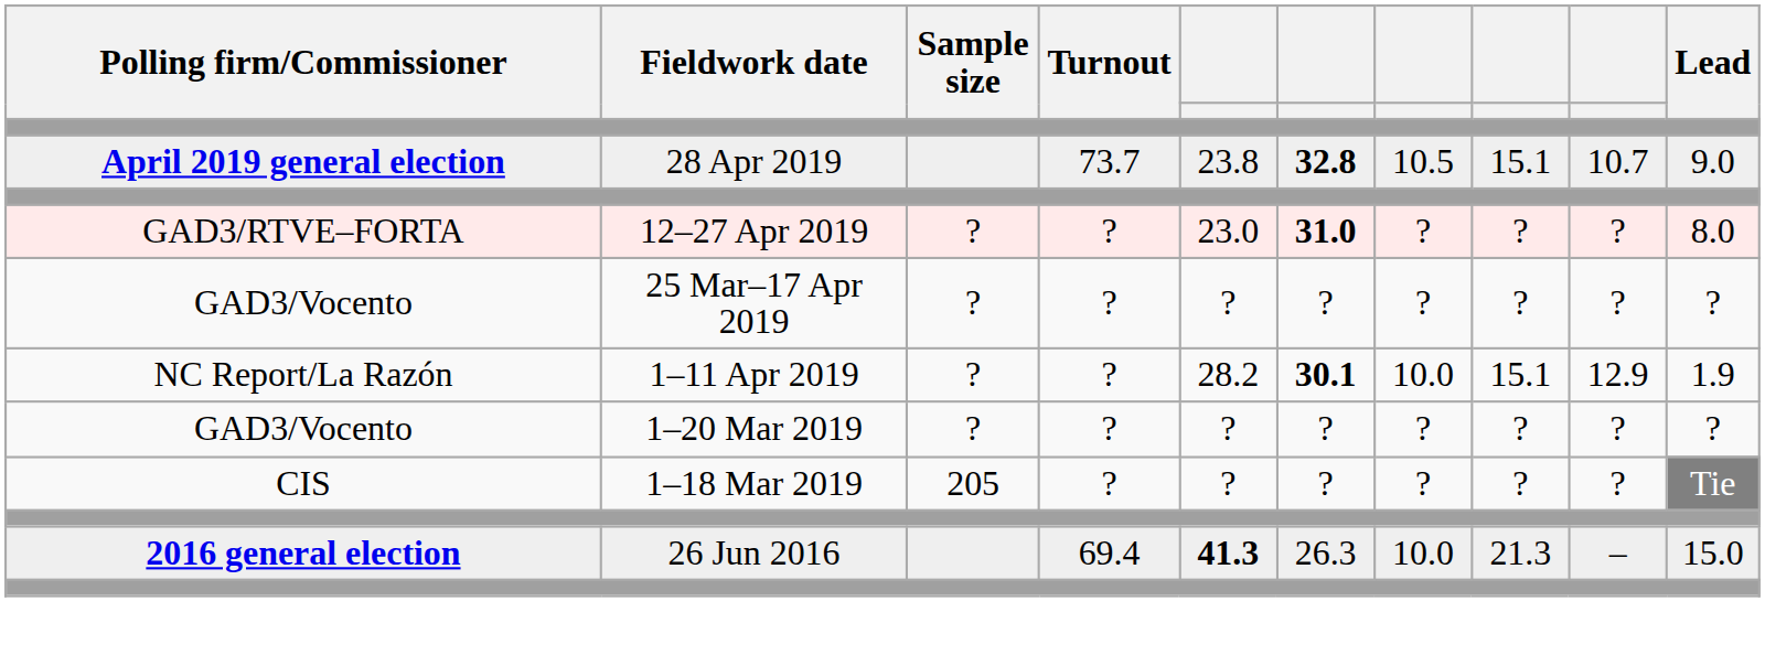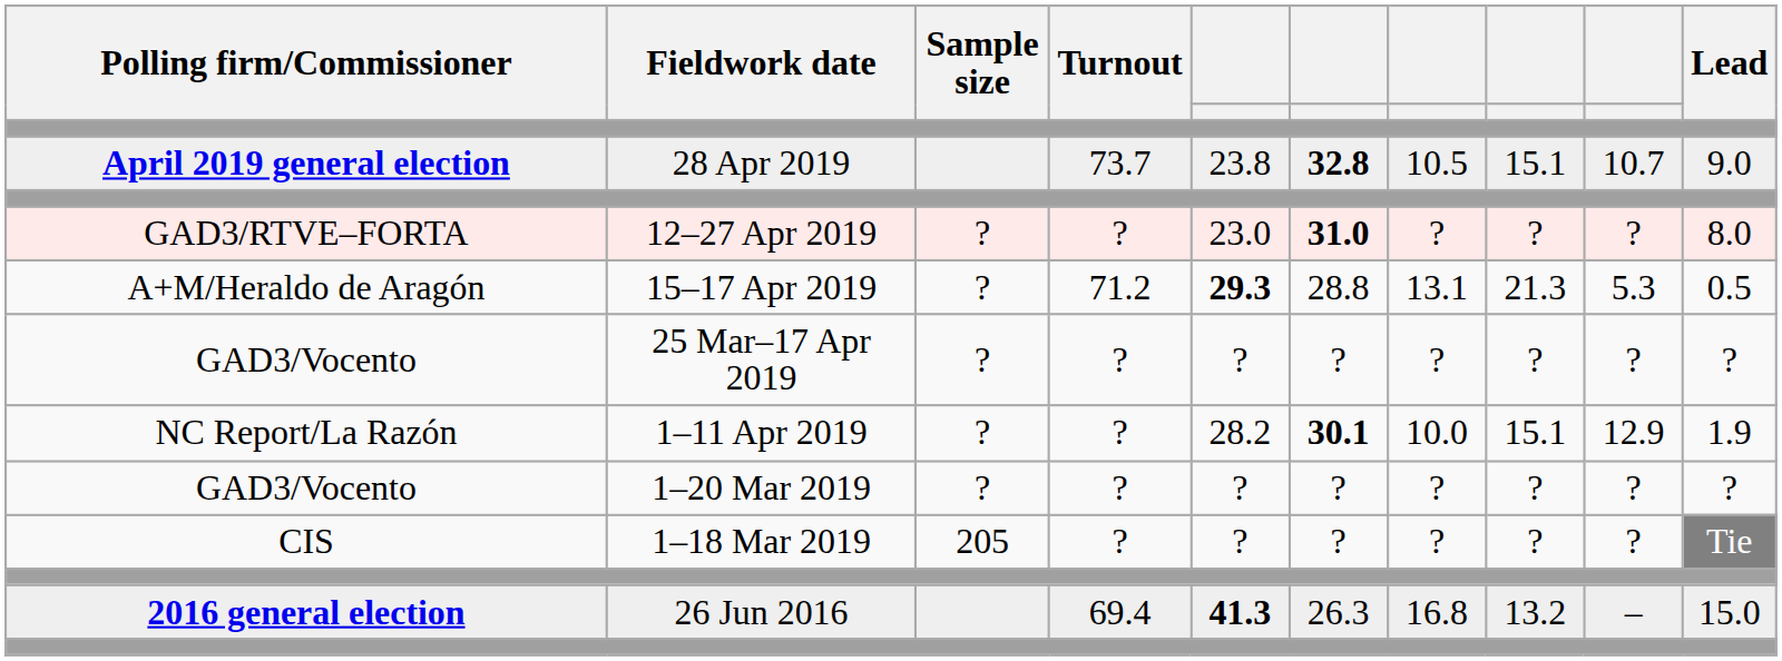+ row: A+M/Heraldo de Aragón | 15–17 Apr 2019 | ? | 71.2 | 29.3 | 28.8 | 13.1 | 21.3 | 5.3 | 0.5
26 Jun 2016 | column 7: 10.0 -> 16.8
26 Jun 2016 | column 8: 21.3 -> 13.2
